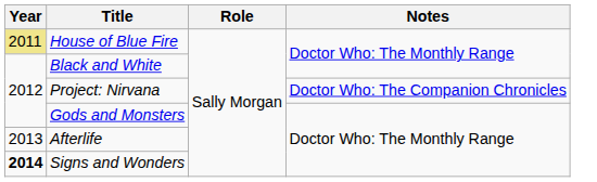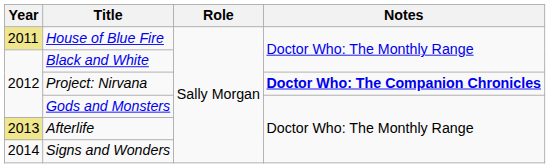Project: Nirvana | Notes: normal -> bold
Afterlife | Year: no background -> khaki background
Signs and Wonders | Year: bold -> normal
